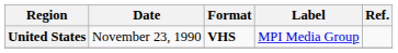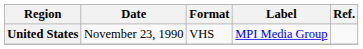United States | Format: bold -> normal
